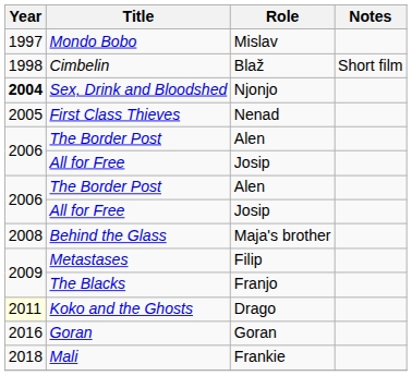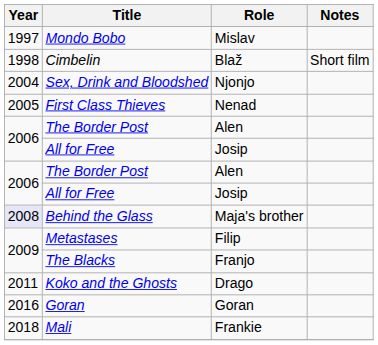Sex, Drink and Bloodshed | Year: bold -> normal
Behind the Glass | Year: no background -> lavender background
Koko and the Ghosts | Year: lightyellow background -> no background
